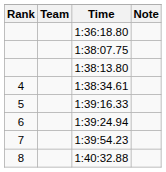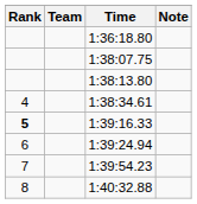1:39:16.33 | Rank: normal -> bold
